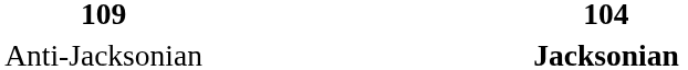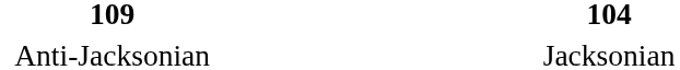Anti-Jacksonian | 104: bold -> normal
